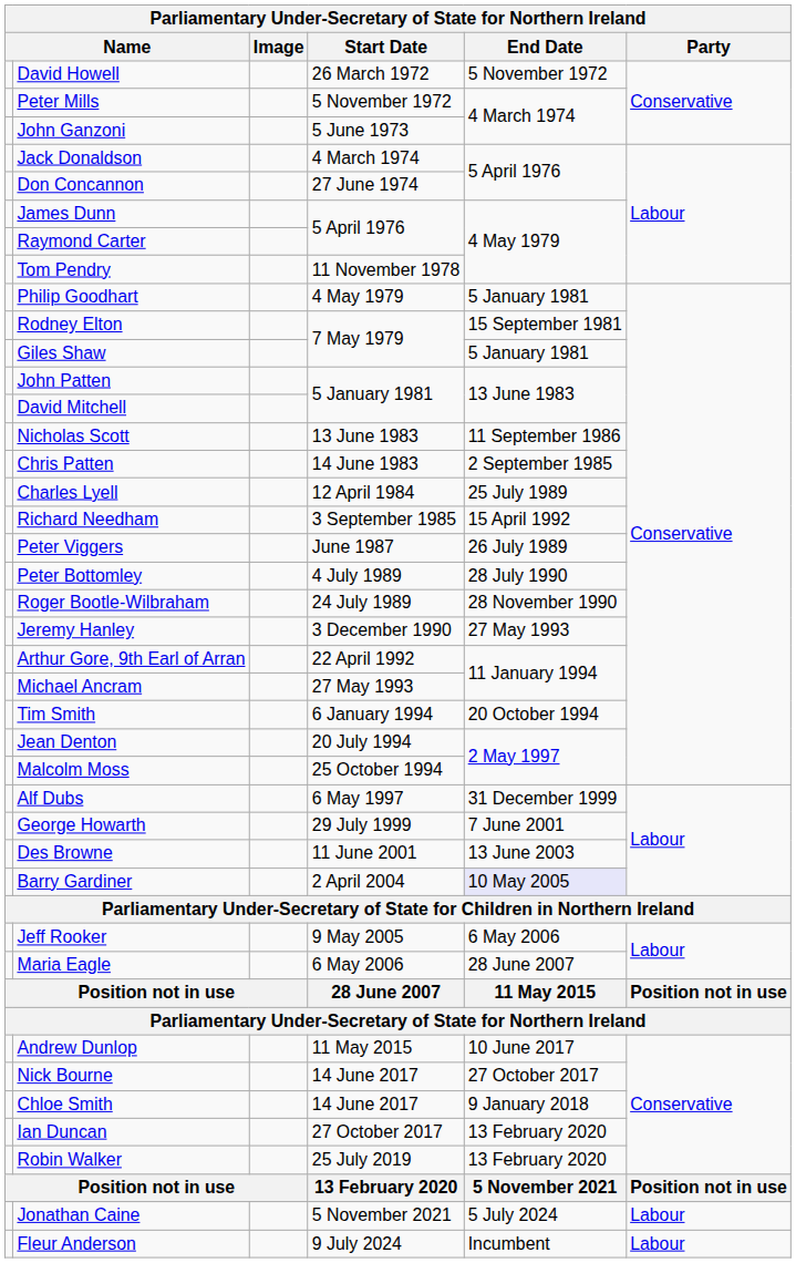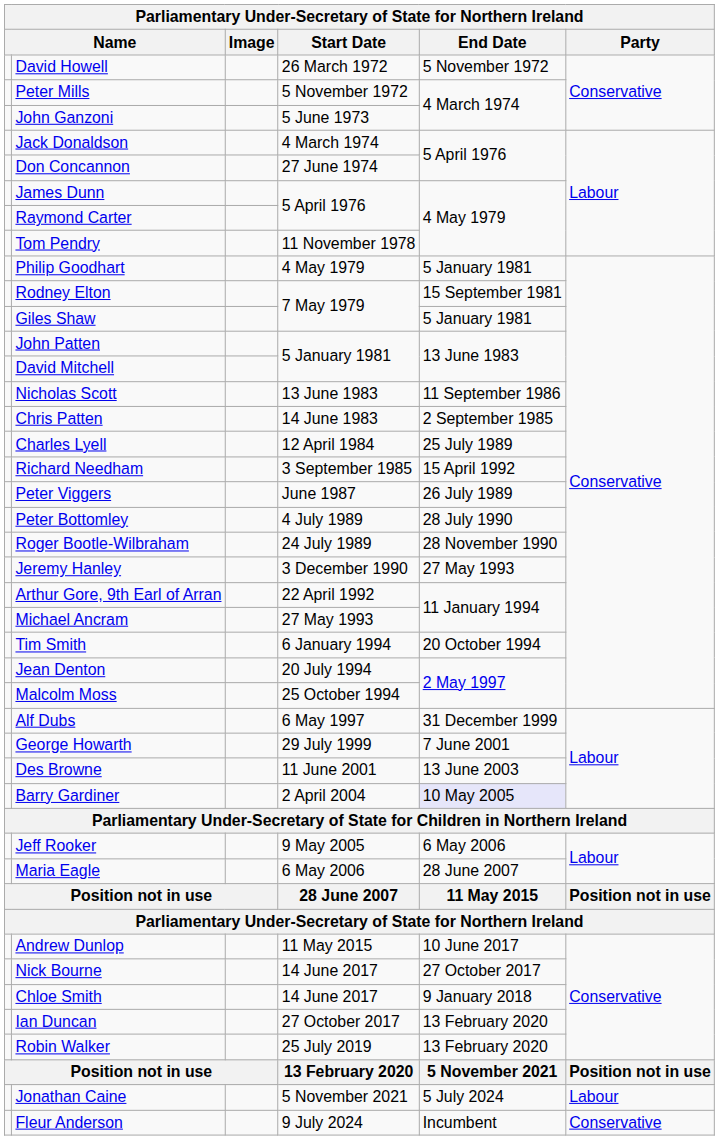Fleur Anderson | Party: Labour -> Conservative
